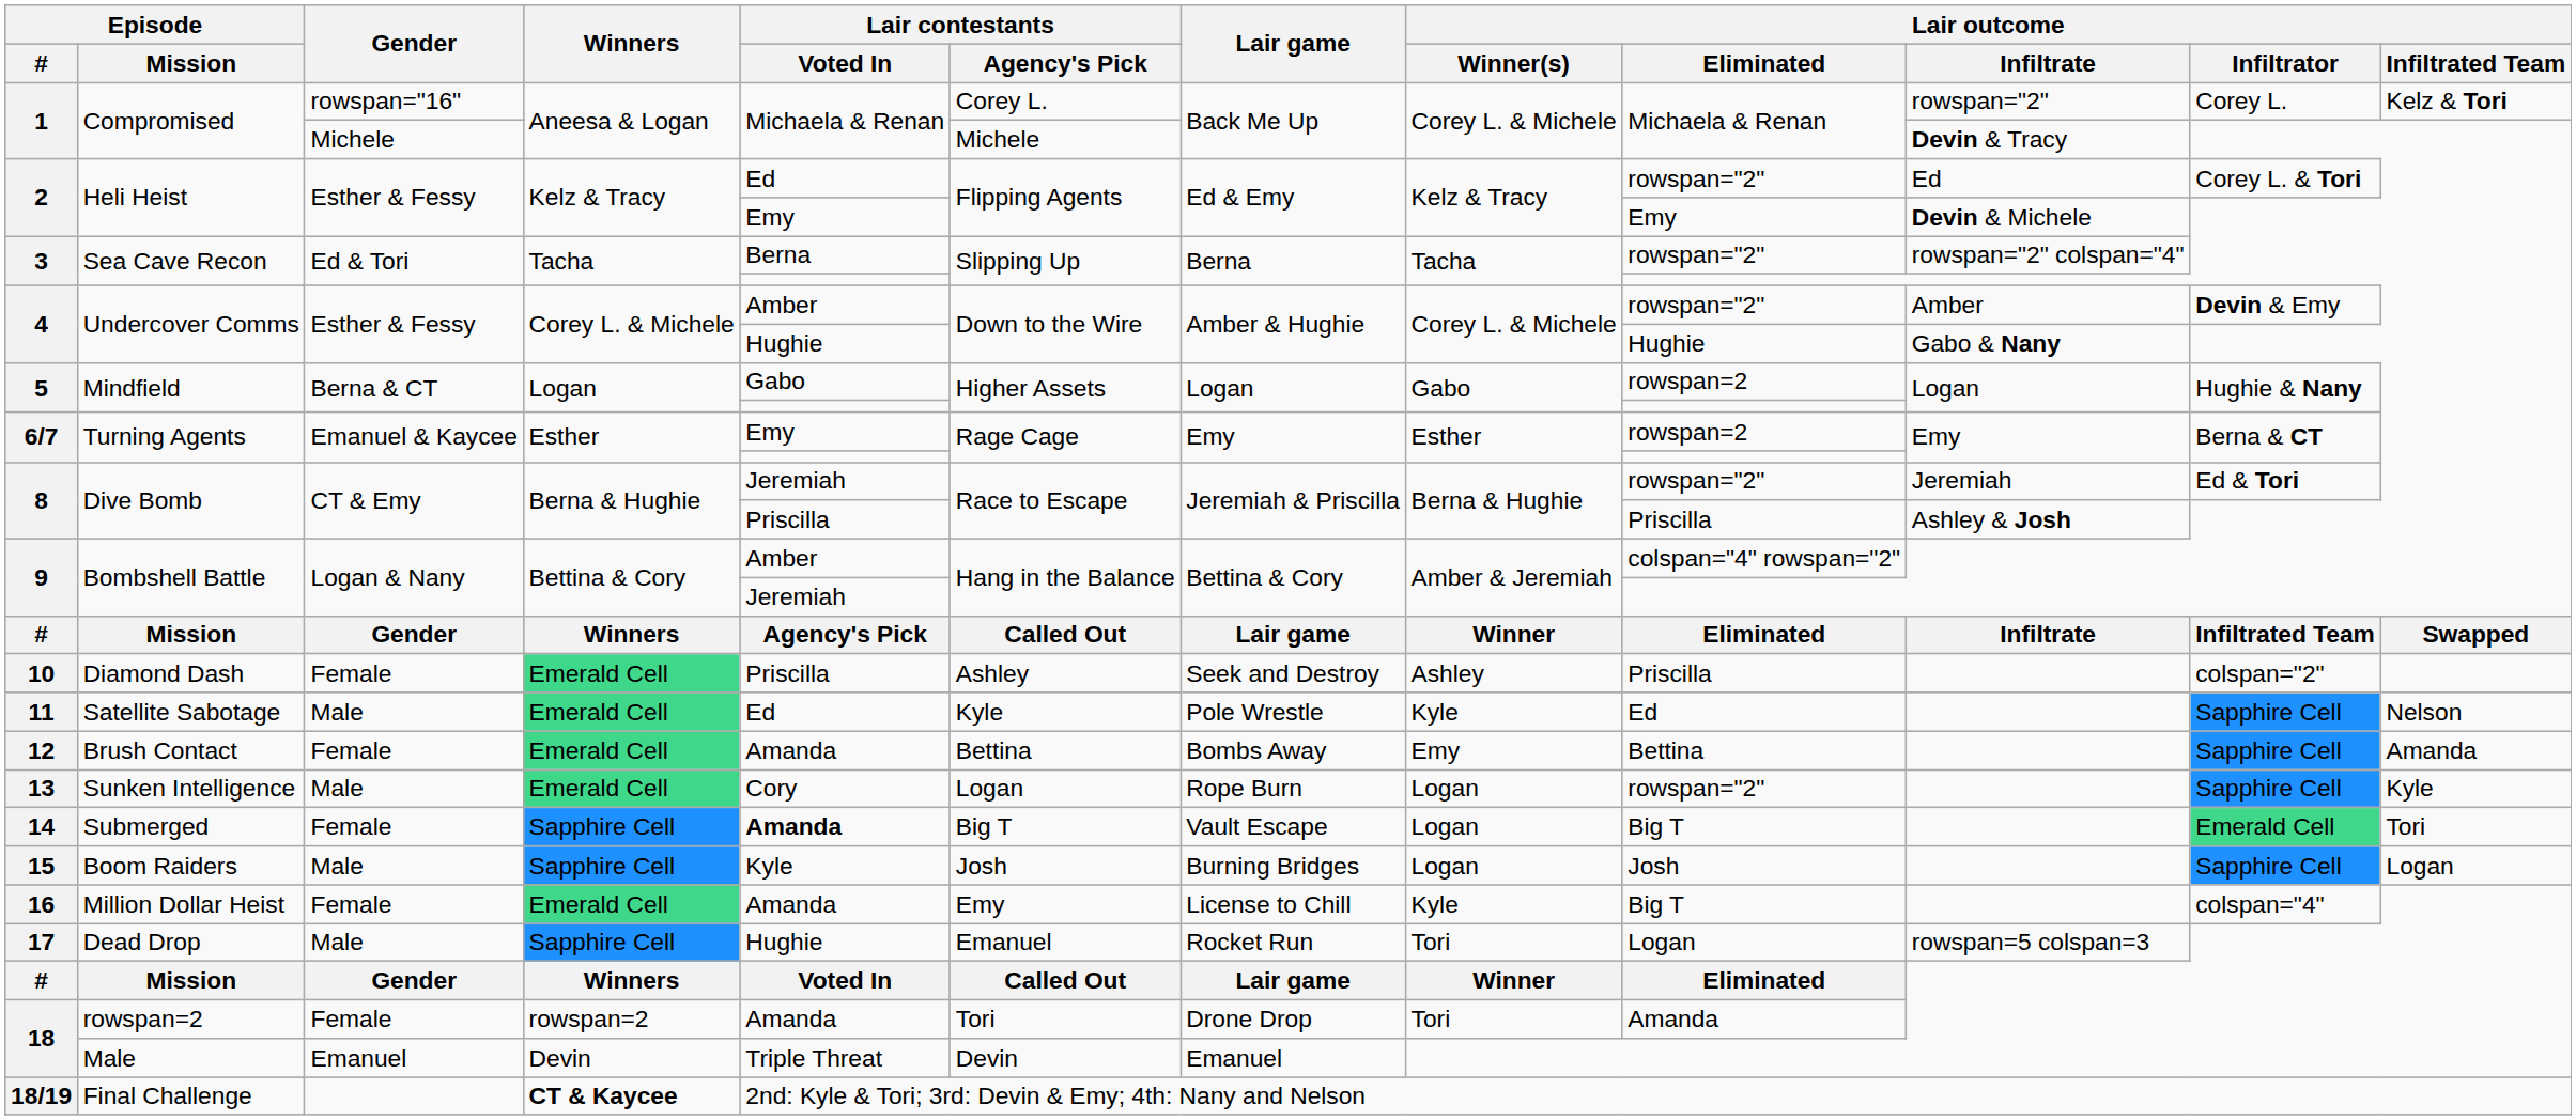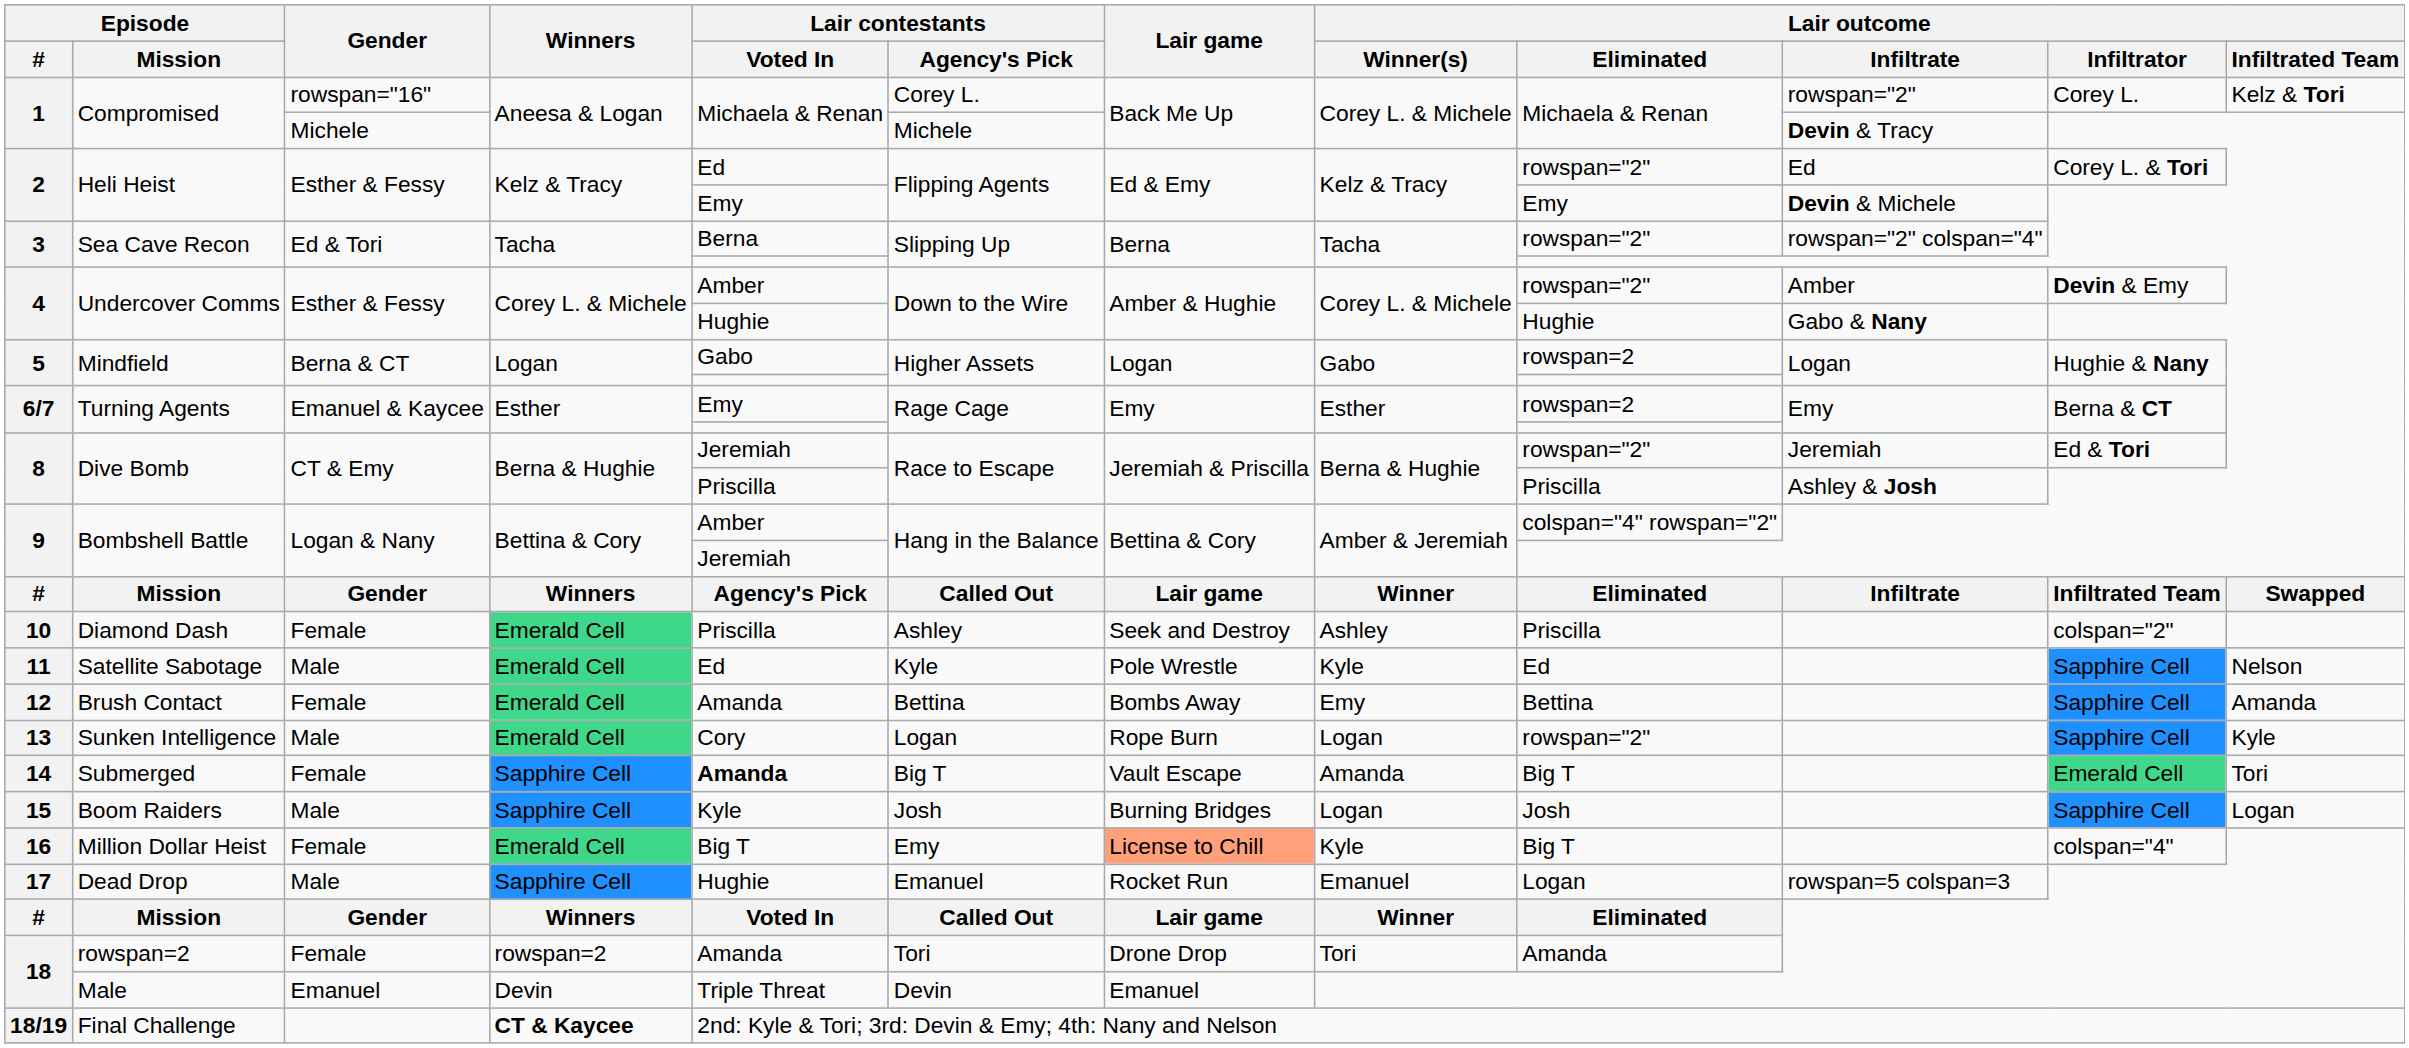Submerged | Lair outcome / Winner(s): Logan -> Amanda
Million Dollar Heist | Lair contestants / Voted In: Amanda -> Big T
Million Dollar Heist | Lair game: no background -> lightsalmon background
Dead Drop | Lair outcome / Winner(s): Tori -> Emanuel
